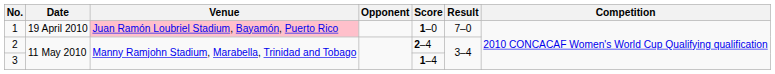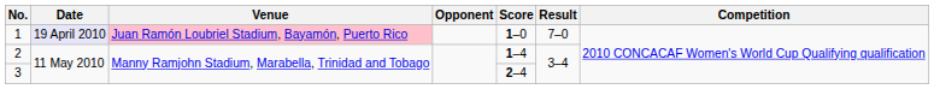1 | Date: no background -> lavender background
2 | Score: 2–4 -> 1–4
3 | Score: 1–4 -> 2–4
